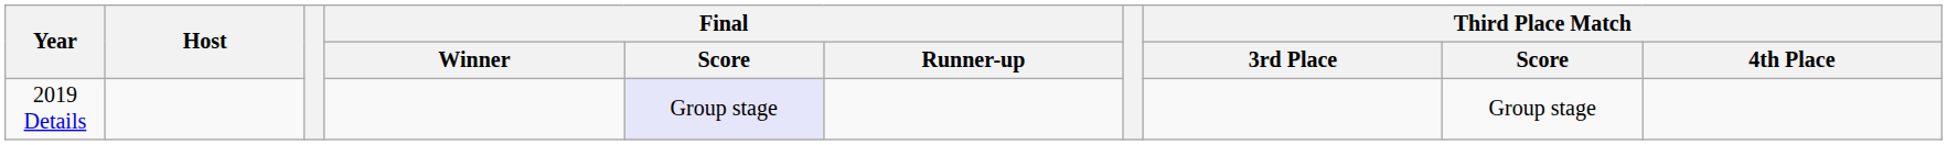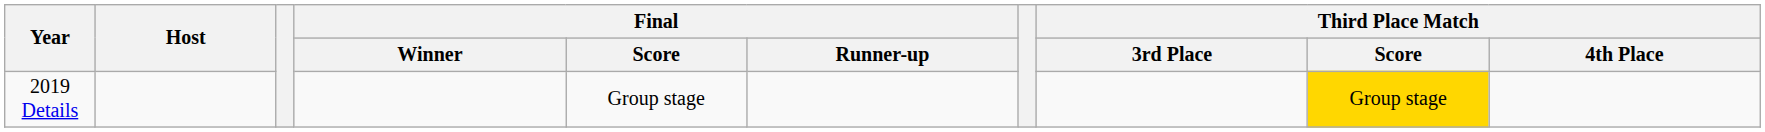2019 Details | Final / Score: lavender background -> no background
2019 Details | Third Place Match / Score: no background -> gold background
